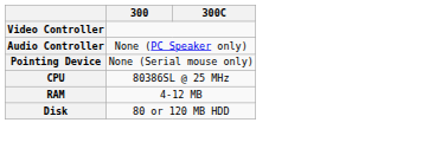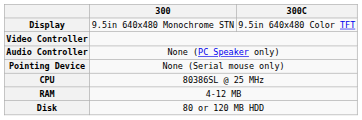+ row: Display | 9.5in 640x480 Monochrome STN | 9.5in 640x480 Color TFT
